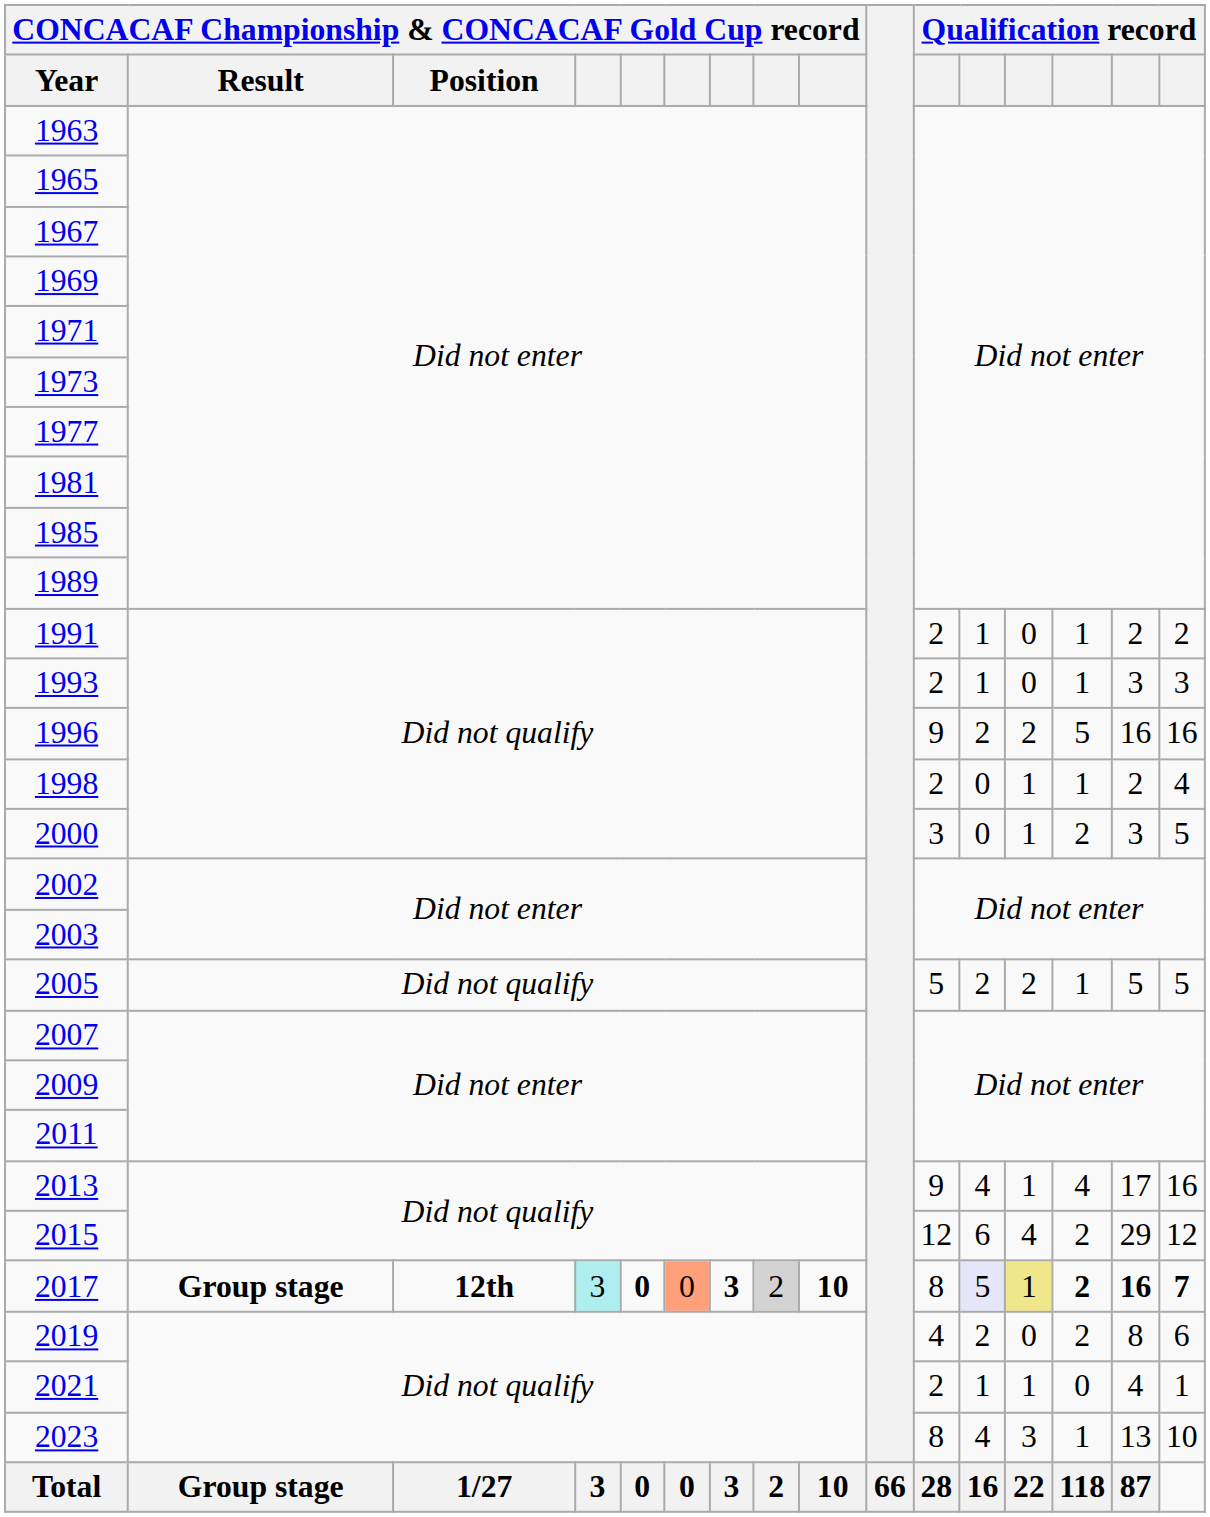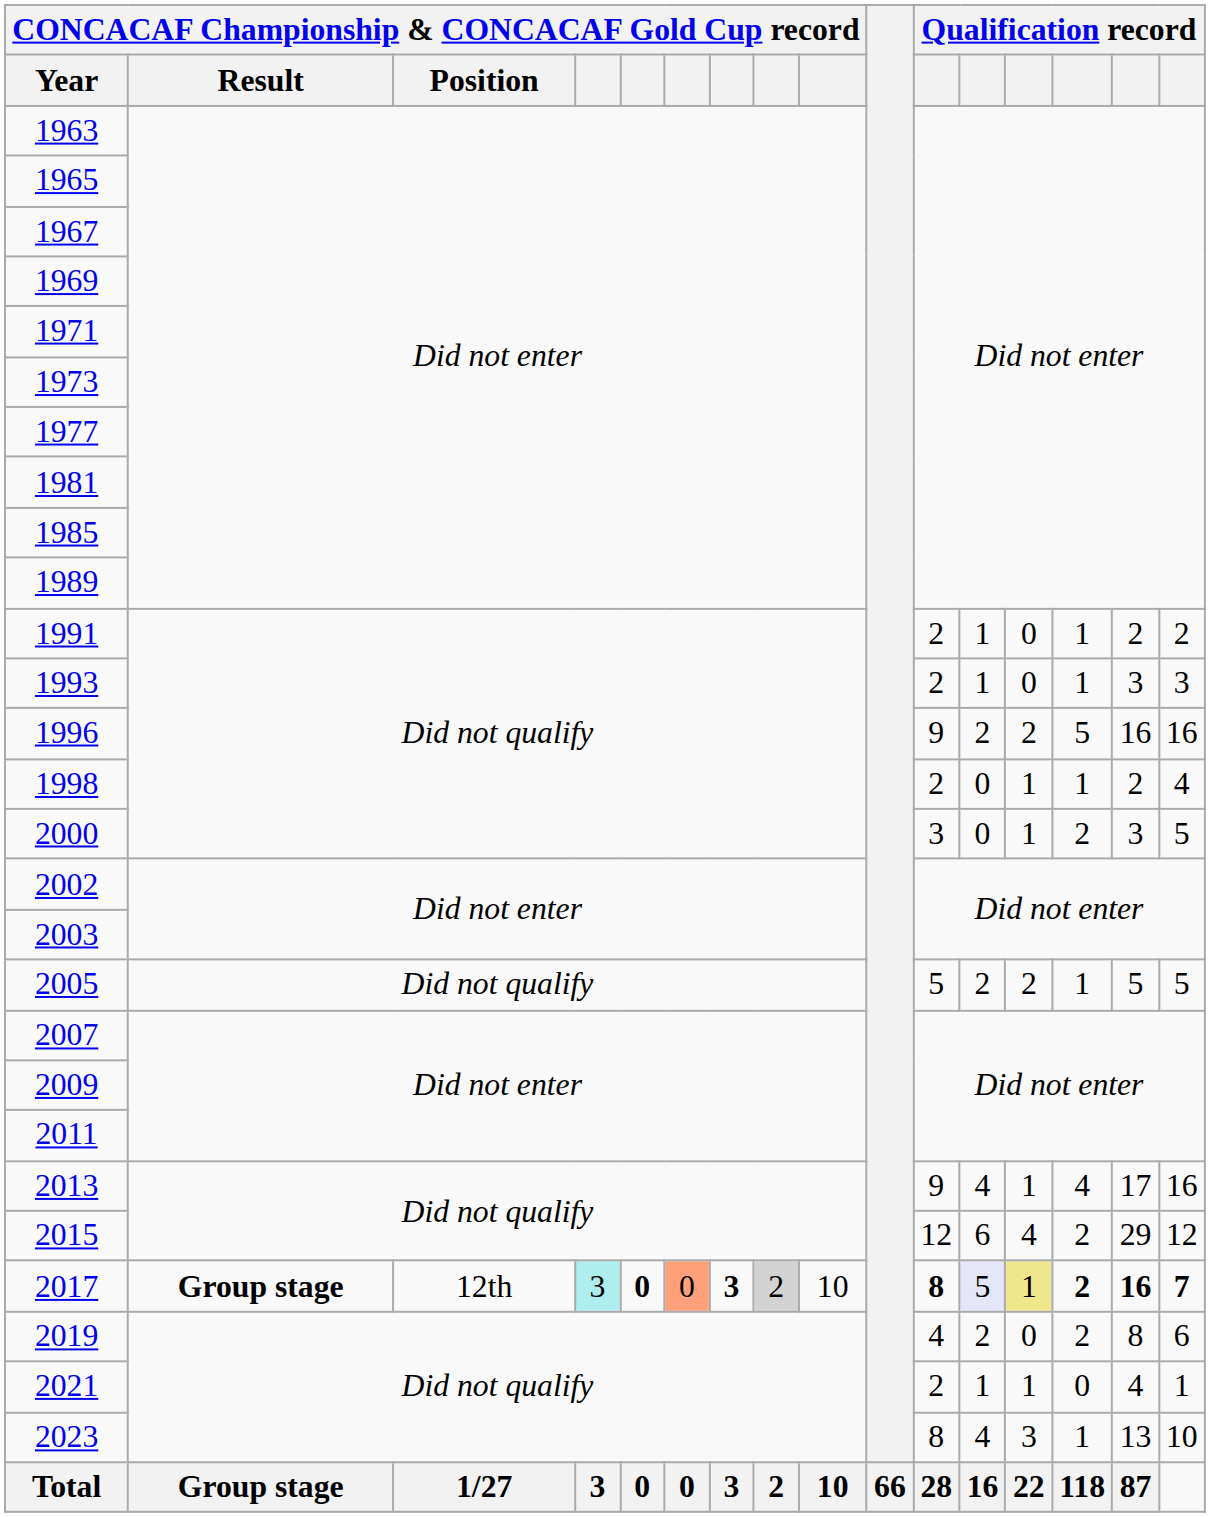2017 | CONCACAF Championship & CONCACAF Gold Cup record / Position: bold -> normal
2017 | column 9: bold -> normal
2017 | column 11: normal -> bold
